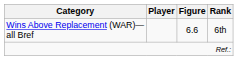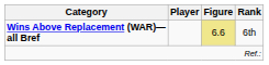Wins Above Replacement (WAR)— all Bref | Category: normal -> bold
Wins Above Replacement (WAR)— all Bref | Figure: no background -> khaki background
